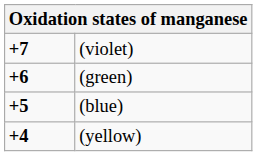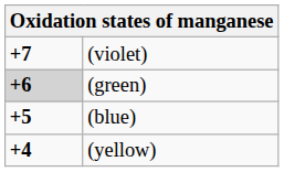(green) | column 1: no background -> lightgrey background
